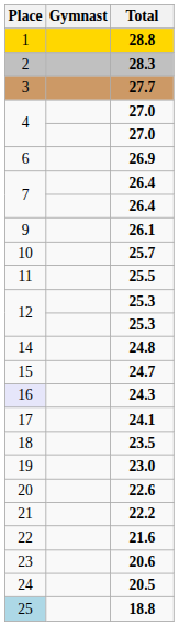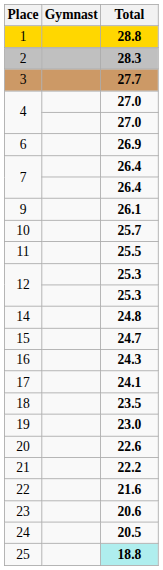16 | Place: lavender background -> no background
25 | Place: lightblue background -> no background
25 | Total: no background -> paleturquoise background
